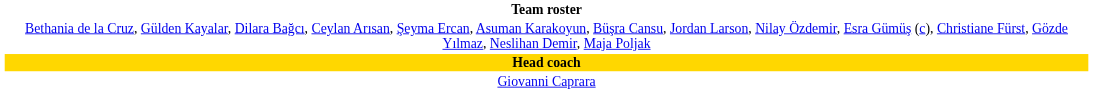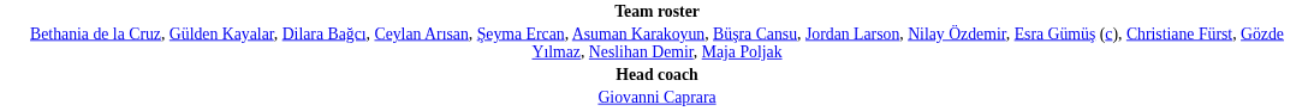row 3 | column 1: gold background -> no background
